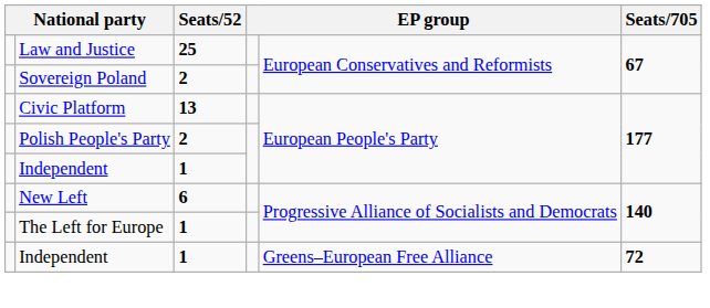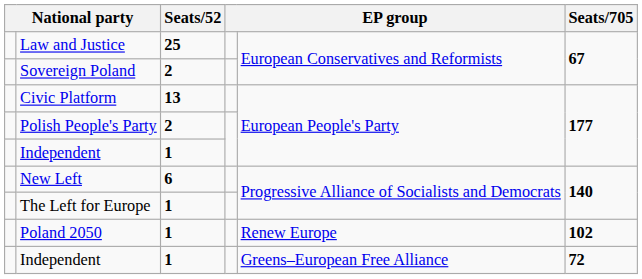+ row: Poland 2050 | 1 | Renew Europe | 102
